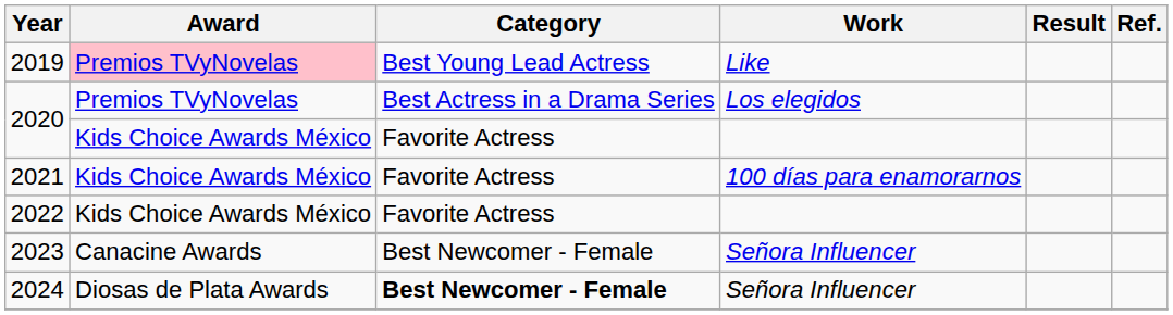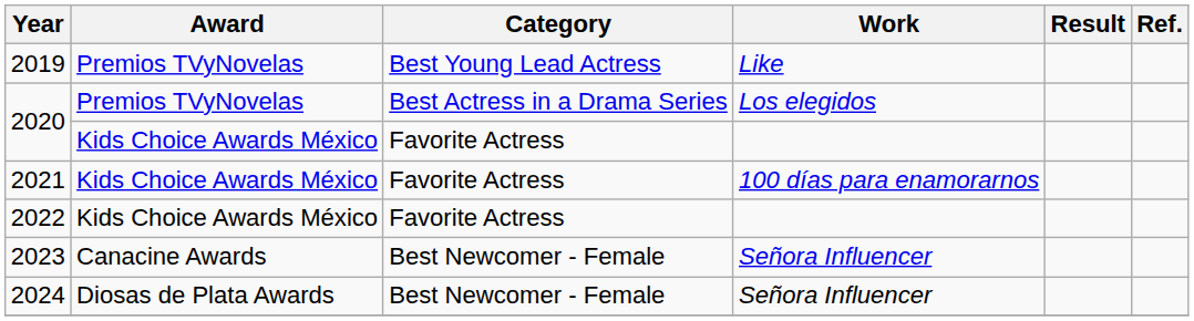2019 | Award: pink background -> no background
2024 | Category: bold -> normal
